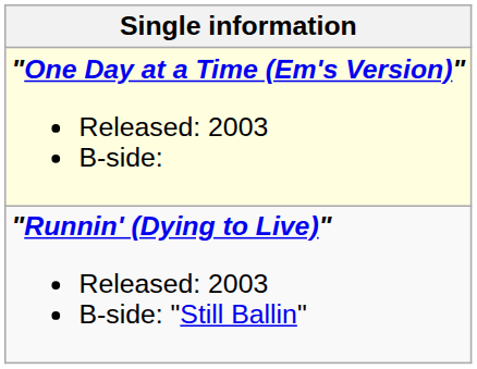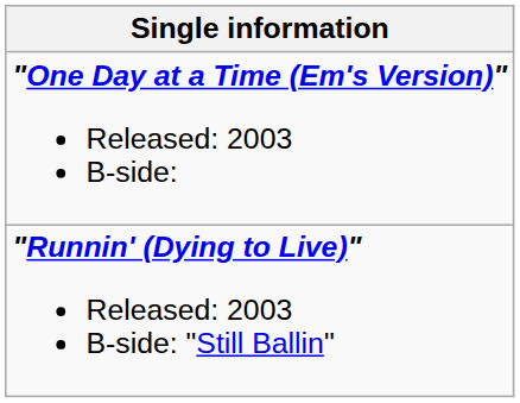row 2 | column 1: lightyellow background -> no background
